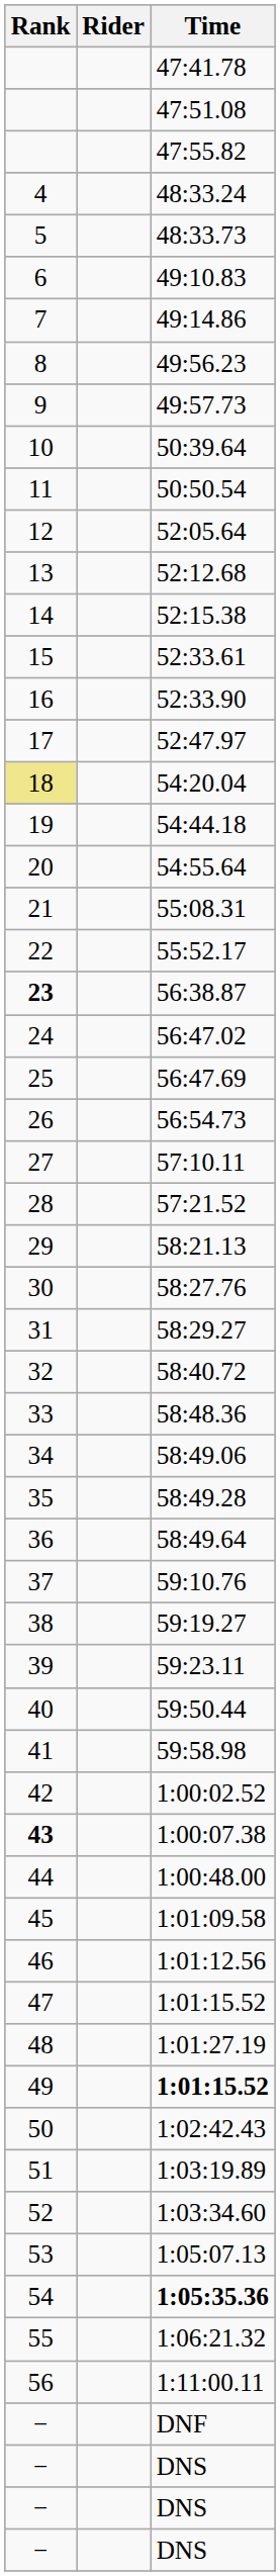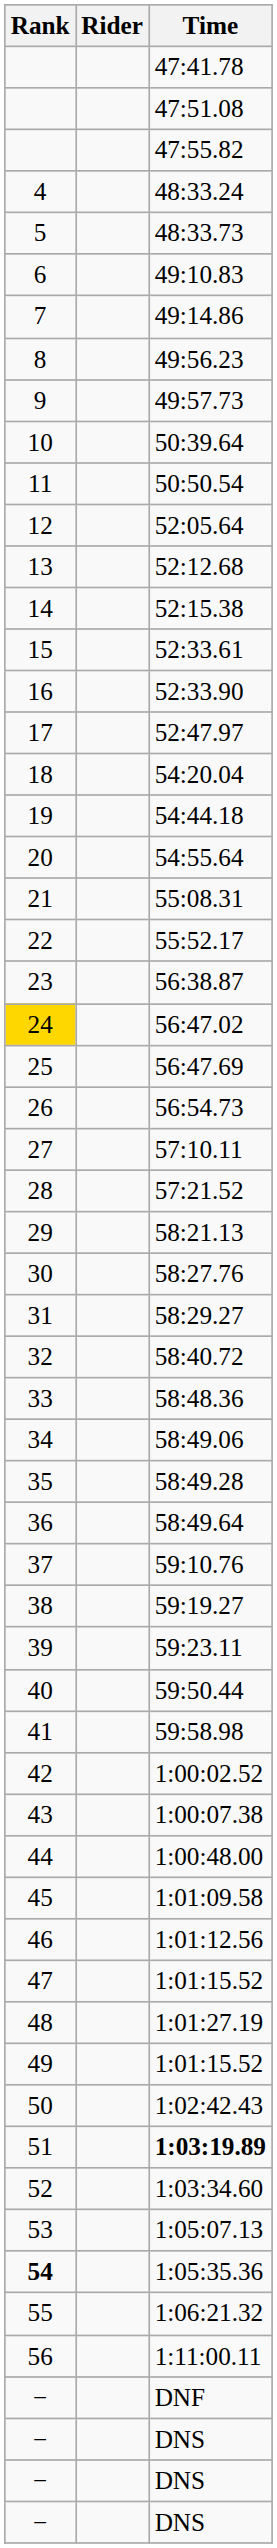54:20.04 | Rank: khaki background -> no background
56:38.87 | Rank: bold -> normal
56:47.02 | Rank: no background -> gold background
1:00:07.38 | Rank: bold -> normal
49 / 1:01:15.52 | Time: bold -> normal
1:03:19.89 | Time: normal -> bold
1:05:35.36 | Rank: normal -> bold
1:05:35.36 | Time: bold -> normal
